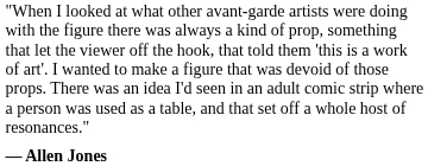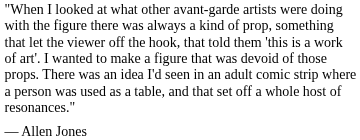row 2 | column 1: bold -> normal
